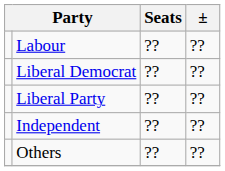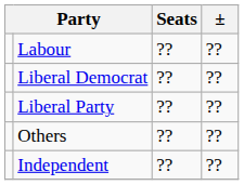rows swapped: Independent <-> Others
